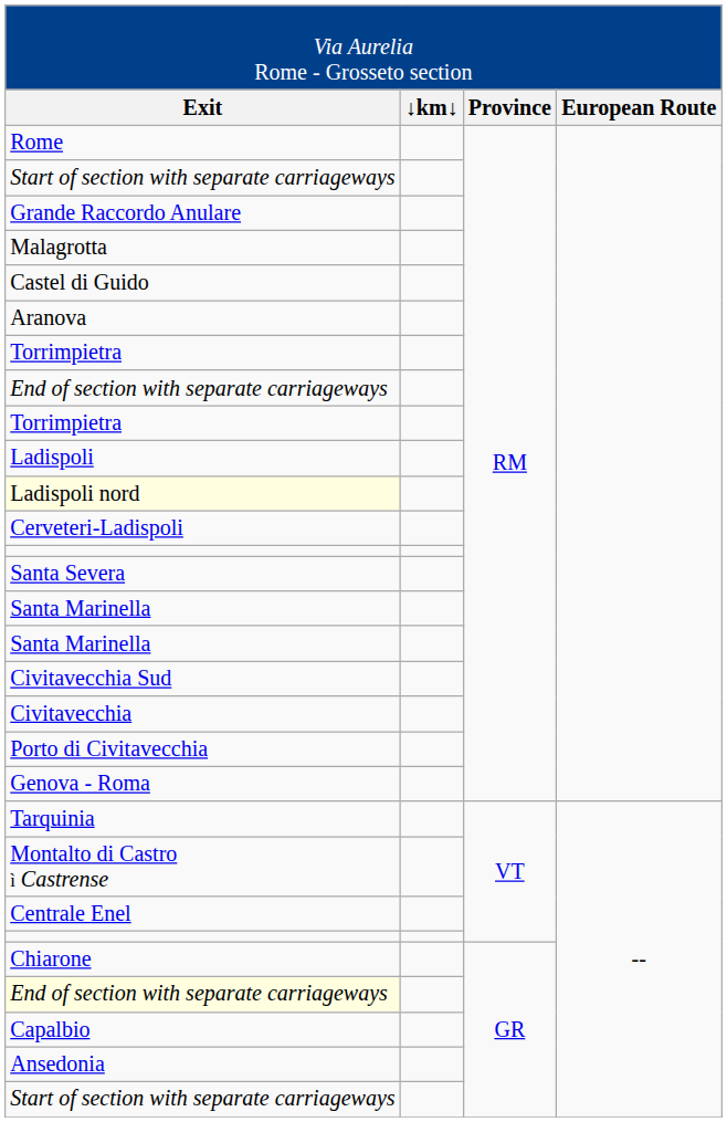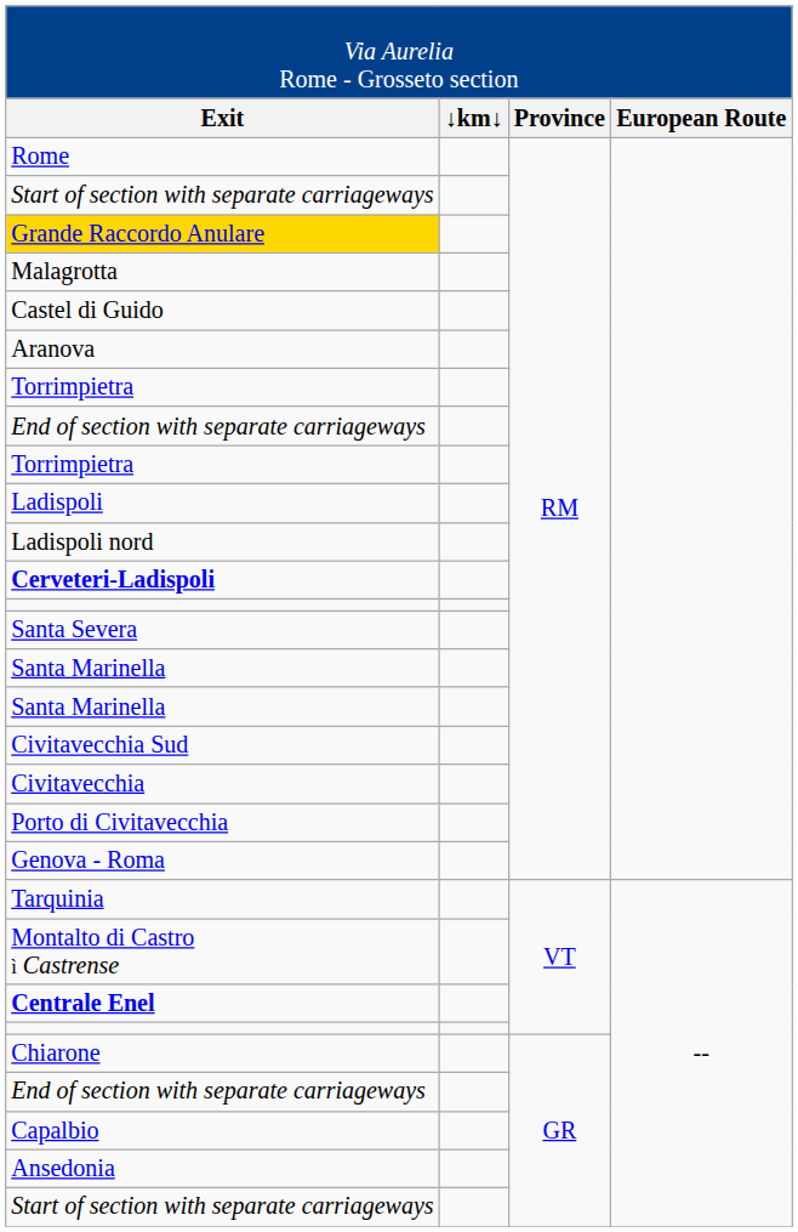Grande Raccordo Anulare | column 1: no background -> gold background
Ladispoli nord | column 1: lightyellow background -> no background
Cerveteri-Ladispoli | column 1: normal -> bold
Centrale Enel | column 1: normal -> bold
End of section with separate carriageways / GR | column 1: lightyellow background -> no background
